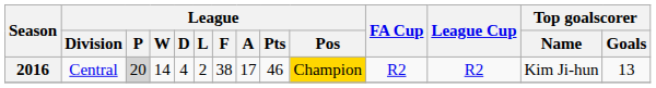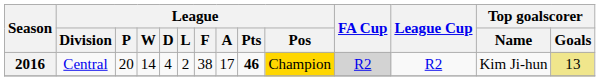2016 | League / P: lightgrey background -> no background
2016 | League / Pts: normal -> bold
2016 | FA Cup: no background -> lightgrey background
2016 | Top goalscorer / Goals: no background -> khaki background
